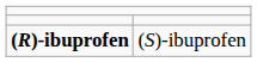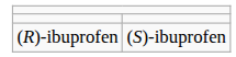row 3 | column 1: bold -> normal
